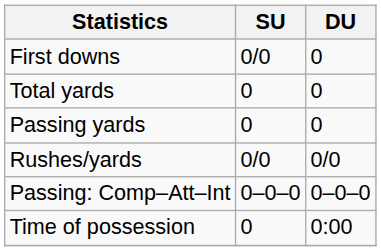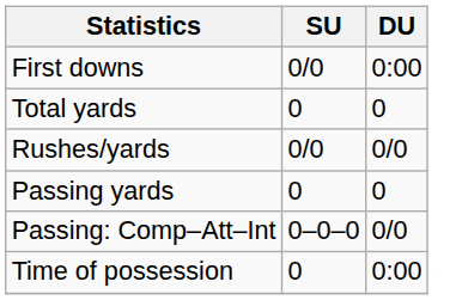First downs | DU: 0 -> 0:00
rows swapped: Rushes/yards <-> Passing yards
Passing: Comp–Att–Int | DU: 0–0–0 -> 0/0
